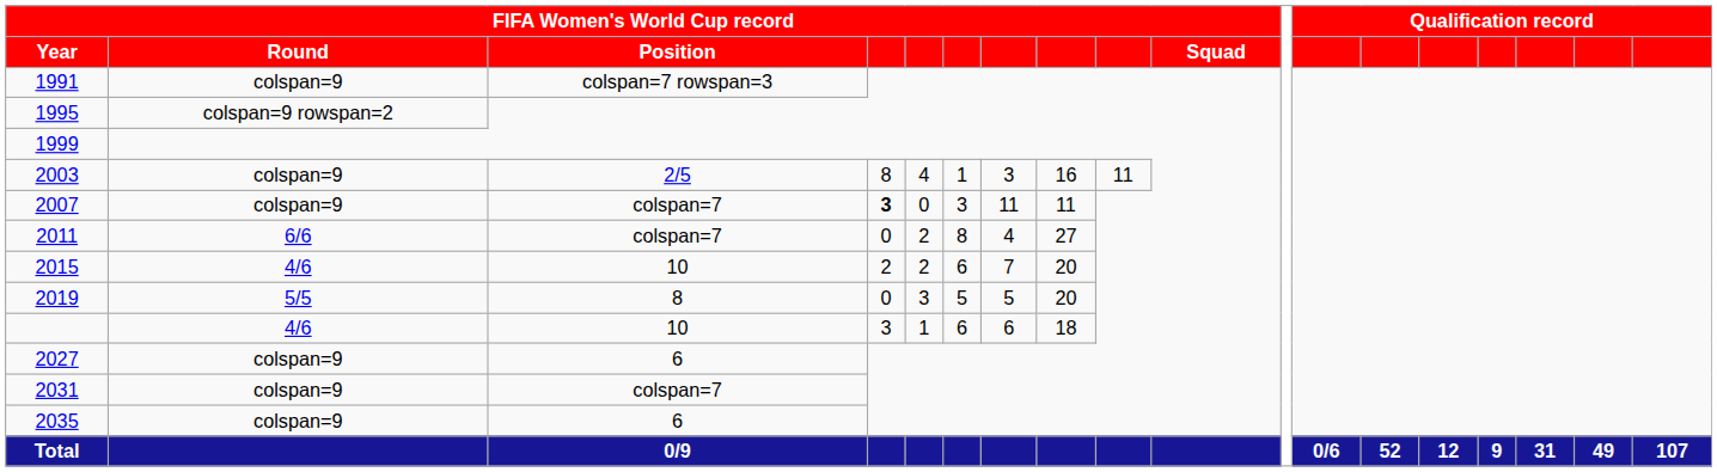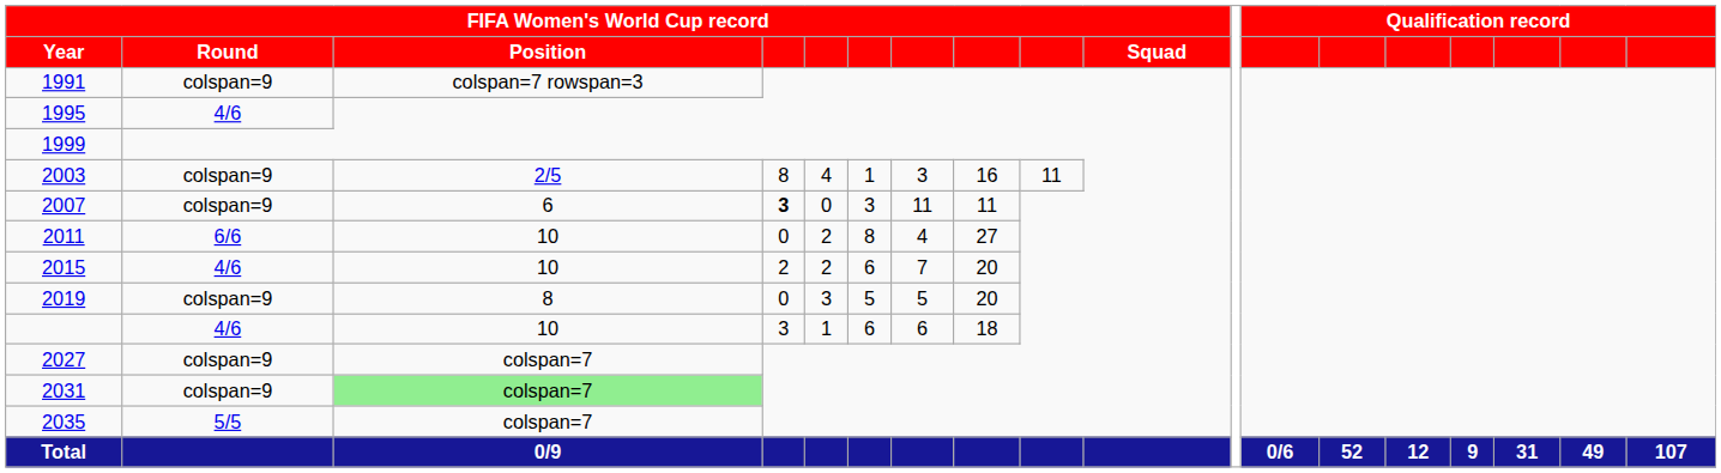1995 | FIFA Women's World Cup record / Round: colspan=9 rowspan=2 -> 4/6
2007 | FIFA Women's World Cup record / Position: colspan=7 -> 6
2011 | FIFA Women's World Cup record / Position: colspan=7 -> 10
2019 | FIFA Women's World Cup record / Round: 5/5 -> colspan=9
2027 | FIFA Women's World Cup record / Position: 6 -> colspan=7
2031 | FIFA Women's World Cup record / Position: no background -> lightgreen background
2035 | FIFA Women's World Cup record / Round: colspan=9 -> 5/5
2035 | FIFA Women's World Cup record / Position: 6 -> colspan=7
